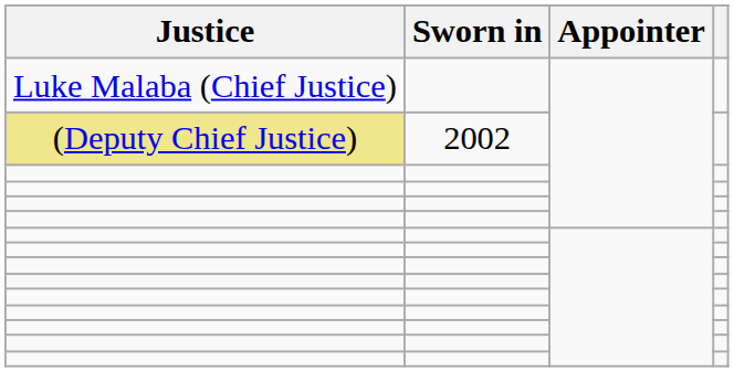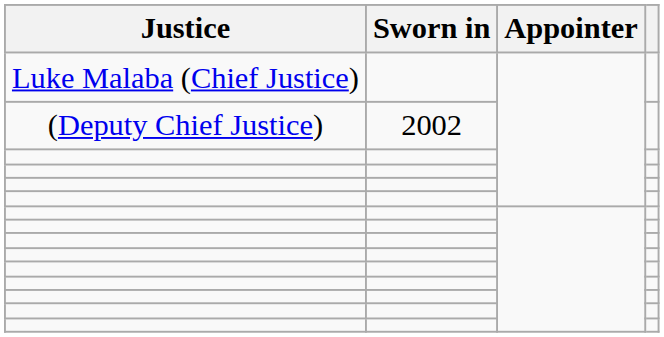(Deputy Chief Justice) | Justice: khaki background -> no background
